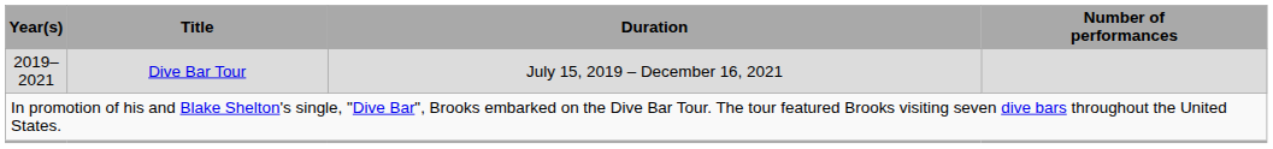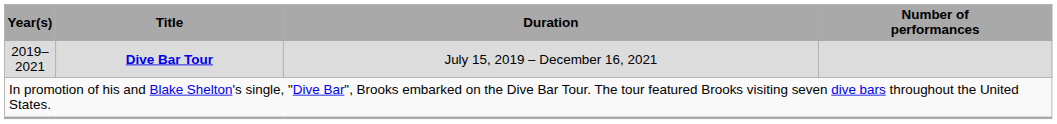2019–2021 | Title: normal -> bold
